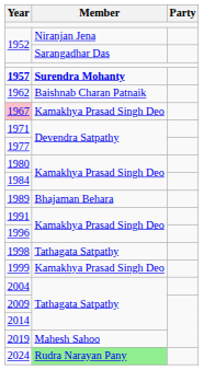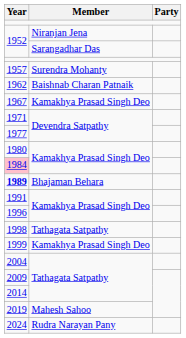1957 | Year: bold -> normal
1957 | Member: bold -> normal
1967 | Year: pink background -> no background
1984 | Year: no background -> pink background
1989 | Year: normal -> bold
2024 | Member: lightgreen background -> no background
